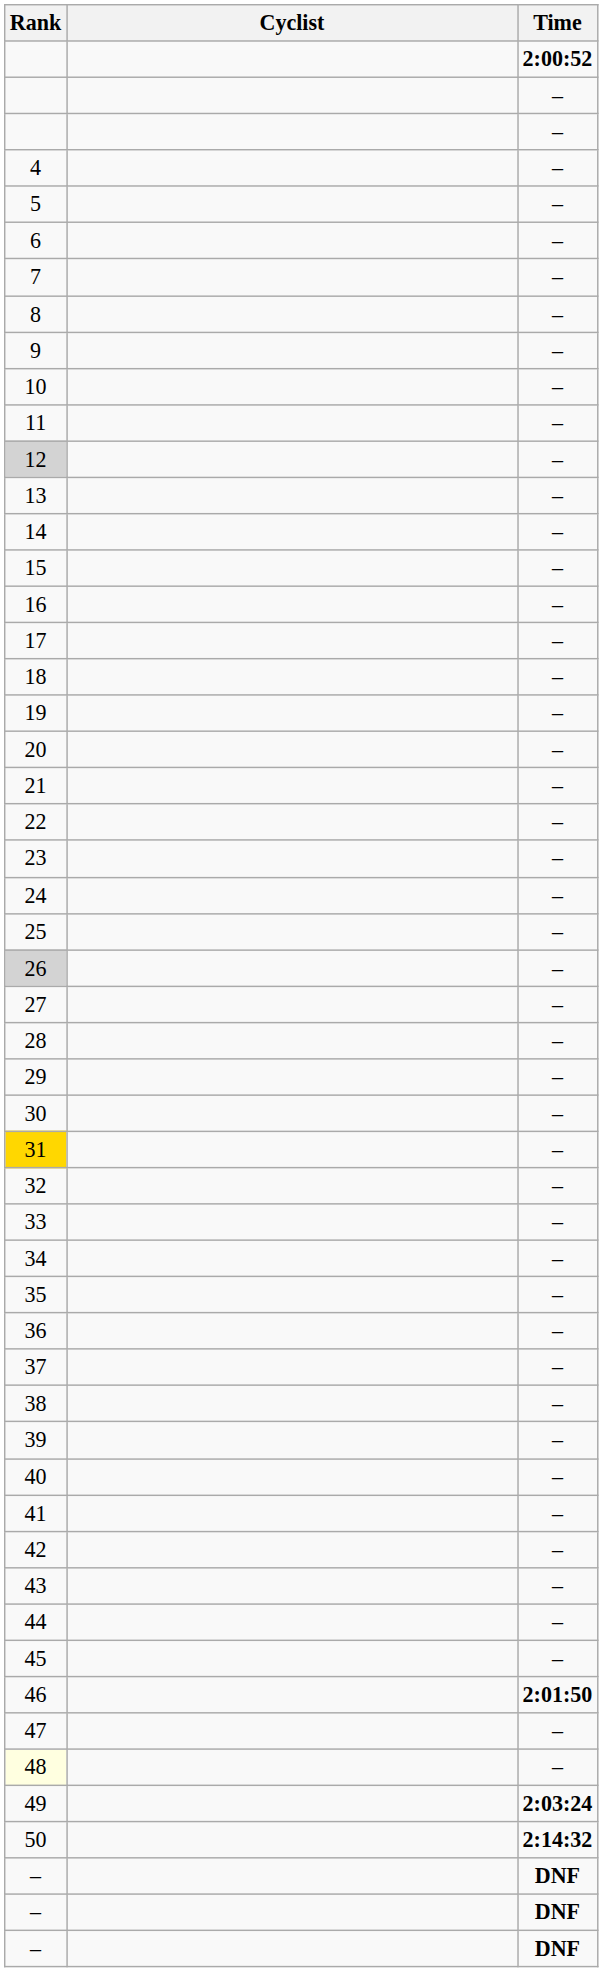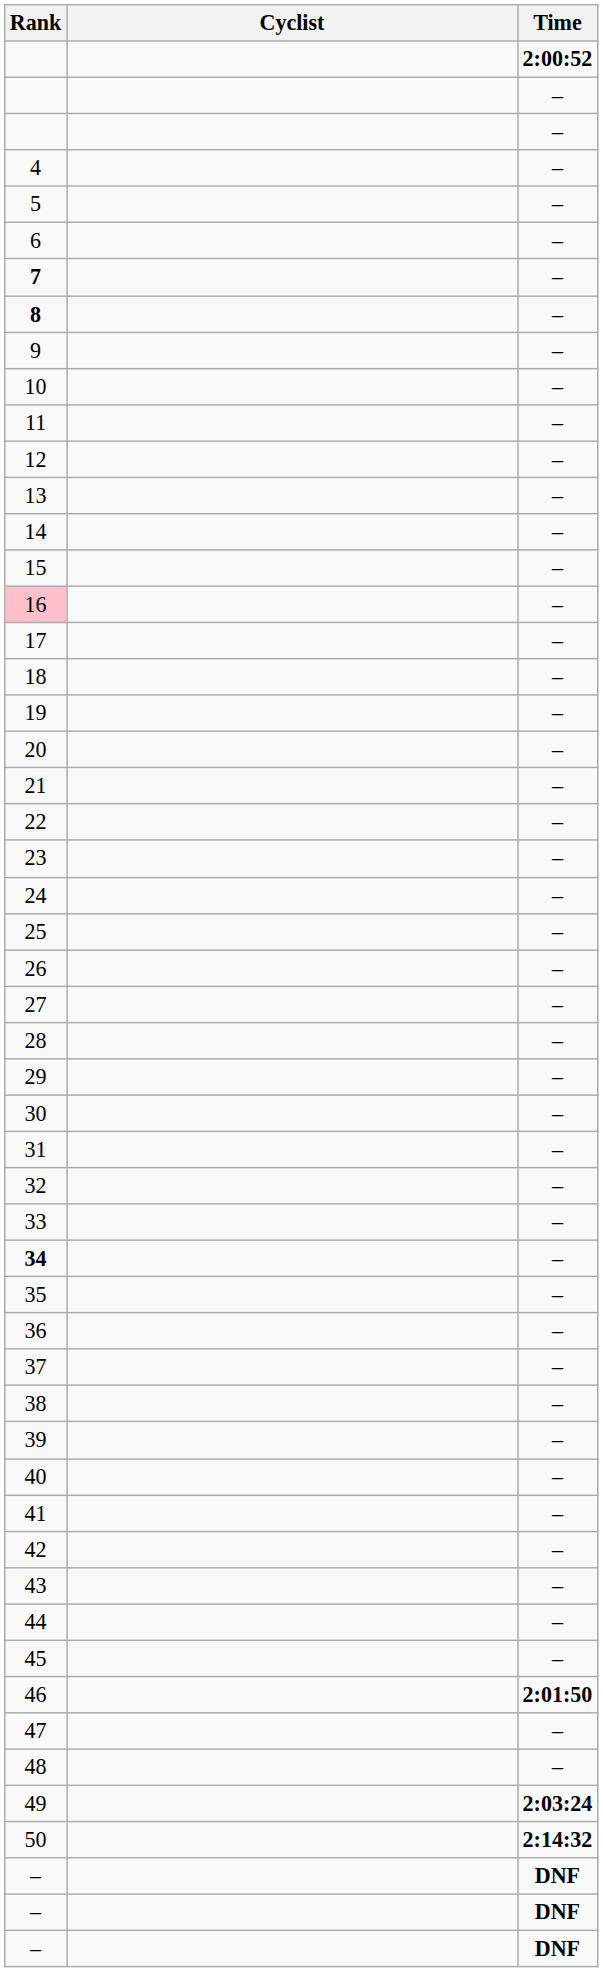7 | Rank: normal -> bold
8 | Rank: normal -> bold
12 | Rank: lightgrey background -> no background
16 | Rank: no background -> pink background
26 | Rank: lightgrey background -> no background
31 | Rank: gold background -> no background
34 | Rank: normal -> bold
48 | Rank: lightyellow background -> no background
